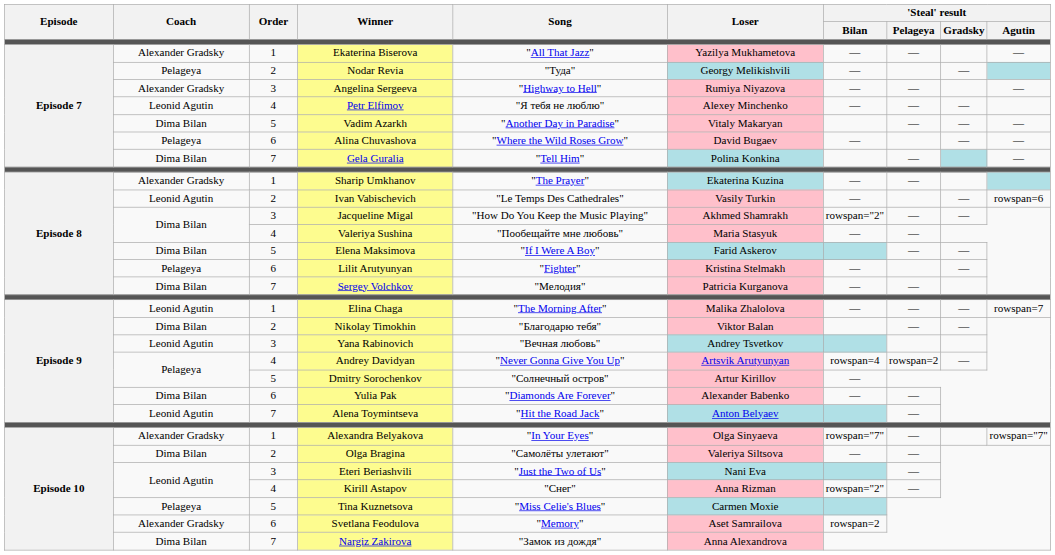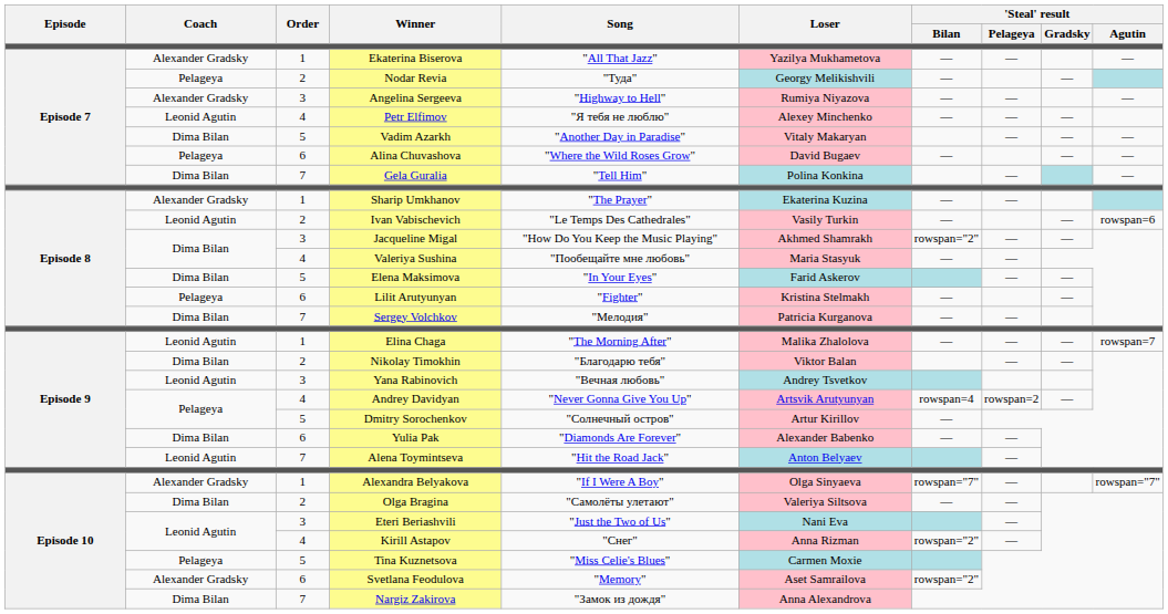Elena Maksimova | Song: "If I Were A Boy" -> "In Your Eyes"
Alexandra Belyakova | Song: "In Your Eyes" -> "If I Were A Boy"
Svetlana Feodulova | 'Steal' result / Bilan: rowspan=2 -> rowspan="2"
